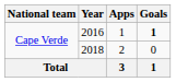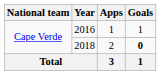2016 | Goals: bold -> normal
2018 | Goals: normal -> bold
